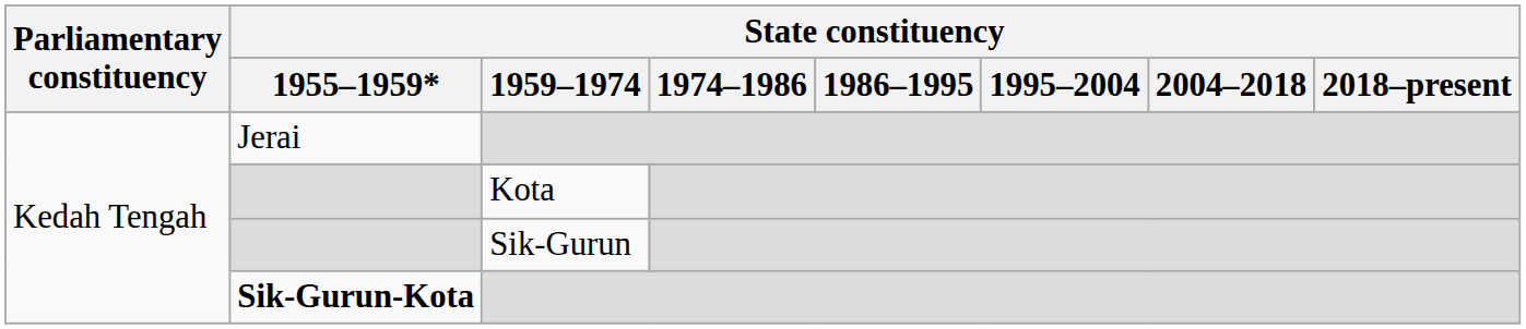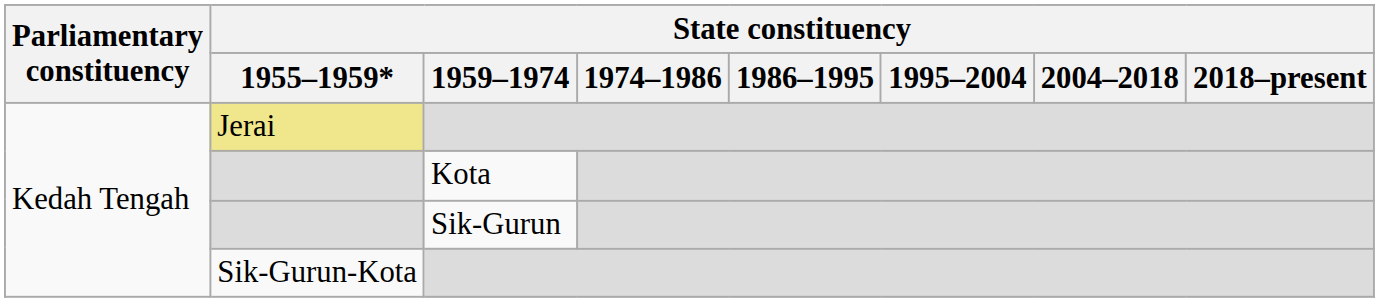Jerai | State constituency / 1955–1959*: no background -> khaki background
Sik-Gurun-Kota | State constituency / 1955–1959*: bold -> normal
